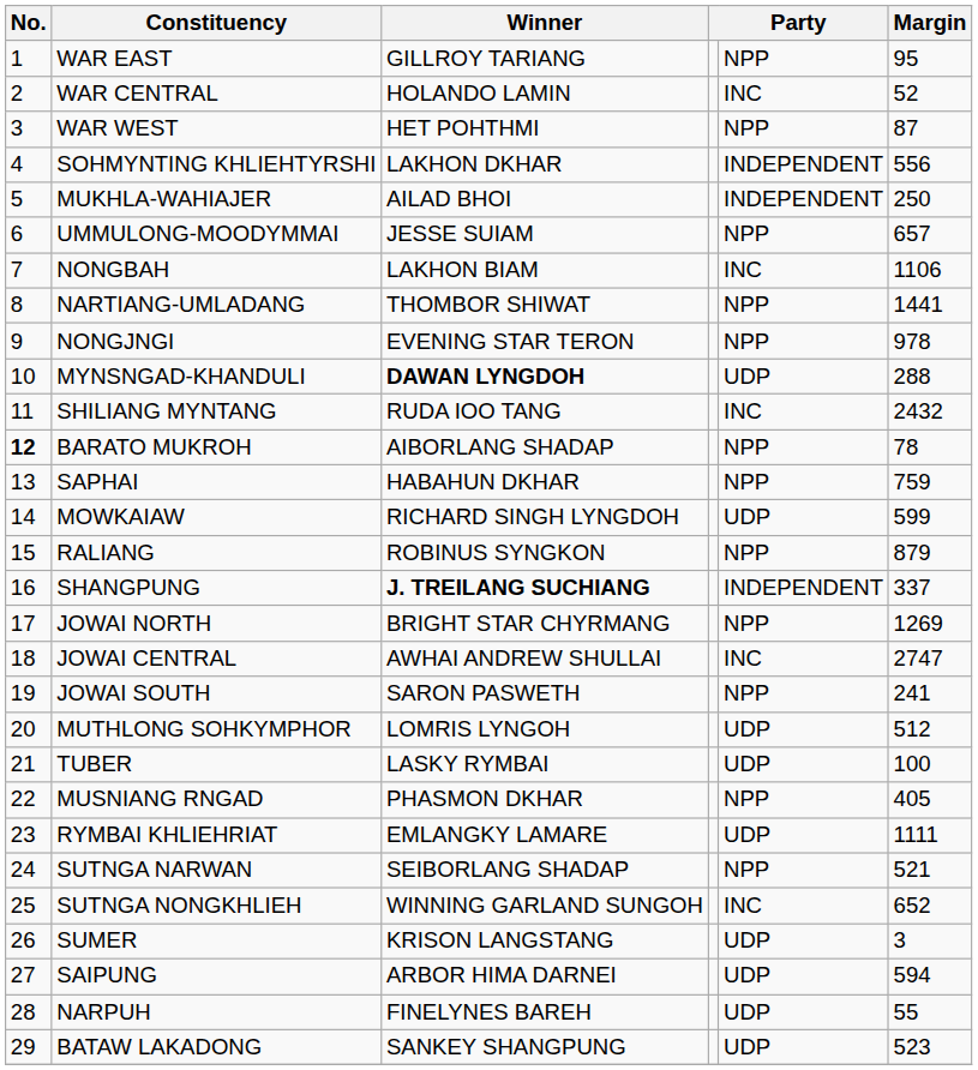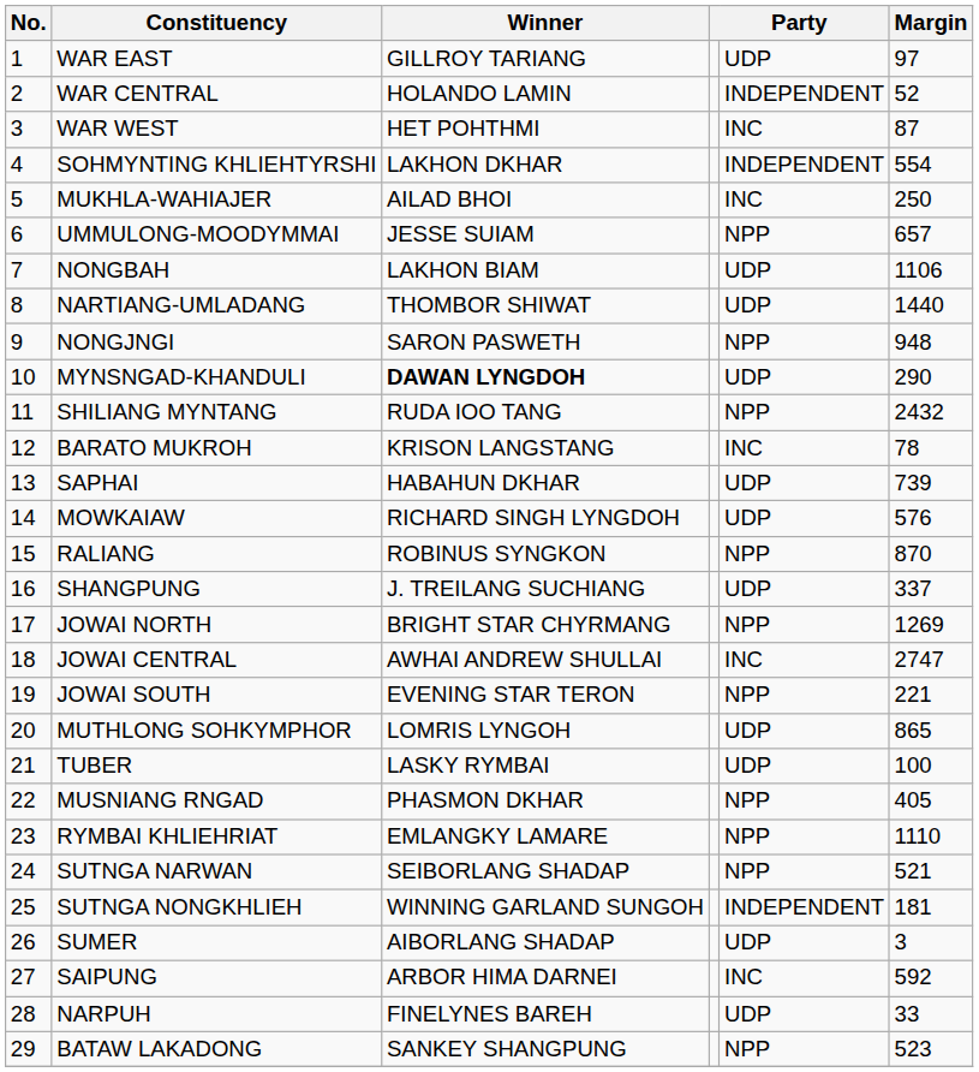WAR EAST | column 5: NPP -> UDP
WAR EAST | Margin: 95 -> 97
WAR CENTRAL | column 5: INC -> INDEPENDENT
WAR WEST | column 5: NPP -> INC
SOHMYNTING KHLIEHTYRSHI | Margin: 556 -> 554
MUKHLA-WAHIAJER | column 5: INDEPENDENT -> INC
NONGBAH | column 5: INC -> UDP
NARTIANG-UMLADANG | column 5: NPP -> UDP
NARTIANG-UMLADANG | Margin: 1441 -> 1440
NONGJNGI | Winner: EVENING STAR TERON -> SARON PASWETH
NONGJNGI | Margin: 978 -> 948
MYNSNGAD-KHANDULI | Margin: 288 -> 290
SHILIANG MYNTANG | column 5: INC -> NPP
BARATO MUKROH | No.: bold -> normal
BARATO MUKROH | Winner: AIBORLANG SHADAP -> KRISON LANGSTANG
BARATO MUKROH | column 5: NPP -> INC
SAPHAI | column 5: NPP -> UDP
SAPHAI | Margin: 759 -> 739
MOWKAIAW | Margin: 599 -> 576
RALIANG | Margin: 879 -> 870
SHANGPUNG | Winner: bold -> normal
SHANGPUNG | column 5: INDEPENDENT -> UDP
JOWAI SOUTH | Winner: SARON PASWETH -> EVENING STAR TERON
JOWAI SOUTH | Margin: 241 -> 221
MUTHLONG SOHKYMPHOR | Margin: 512 -> 865
RYMBAI KHLIEHRIAT | column 5: UDP -> NPP
RYMBAI KHLIEHRIAT | Margin: 1111 -> 1110
SUTNGA NONGKHLIEH | column 5: INC -> INDEPENDENT
SUTNGA NONGKHLIEH | Margin: 652 -> 181
SUMER | Winner: KRISON LANGSTANG -> AIBORLANG SHADAP
SAIPUNG | column 5: UDP -> INC
SAIPUNG | Margin: 594 -> 592
NARPUH | Margin: 55 -> 33
BATAW LAKADONG | column 5: UDP -> NPP
